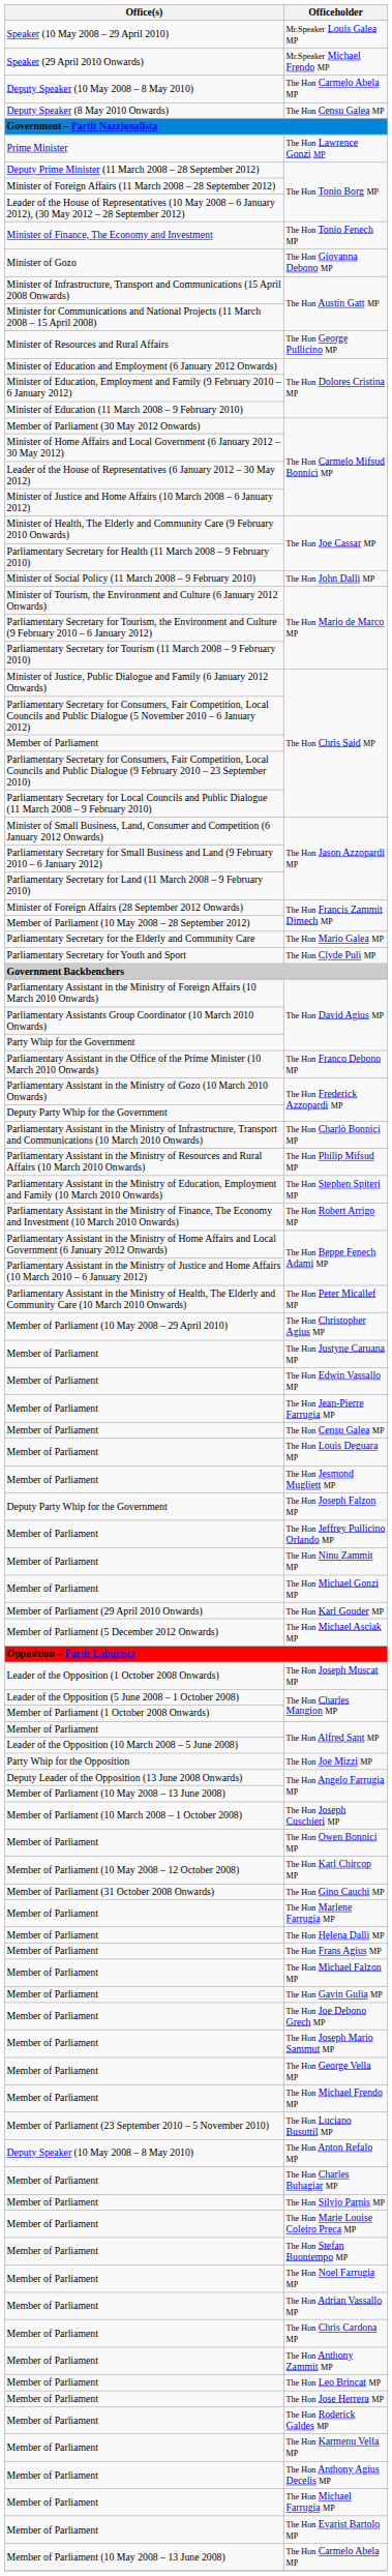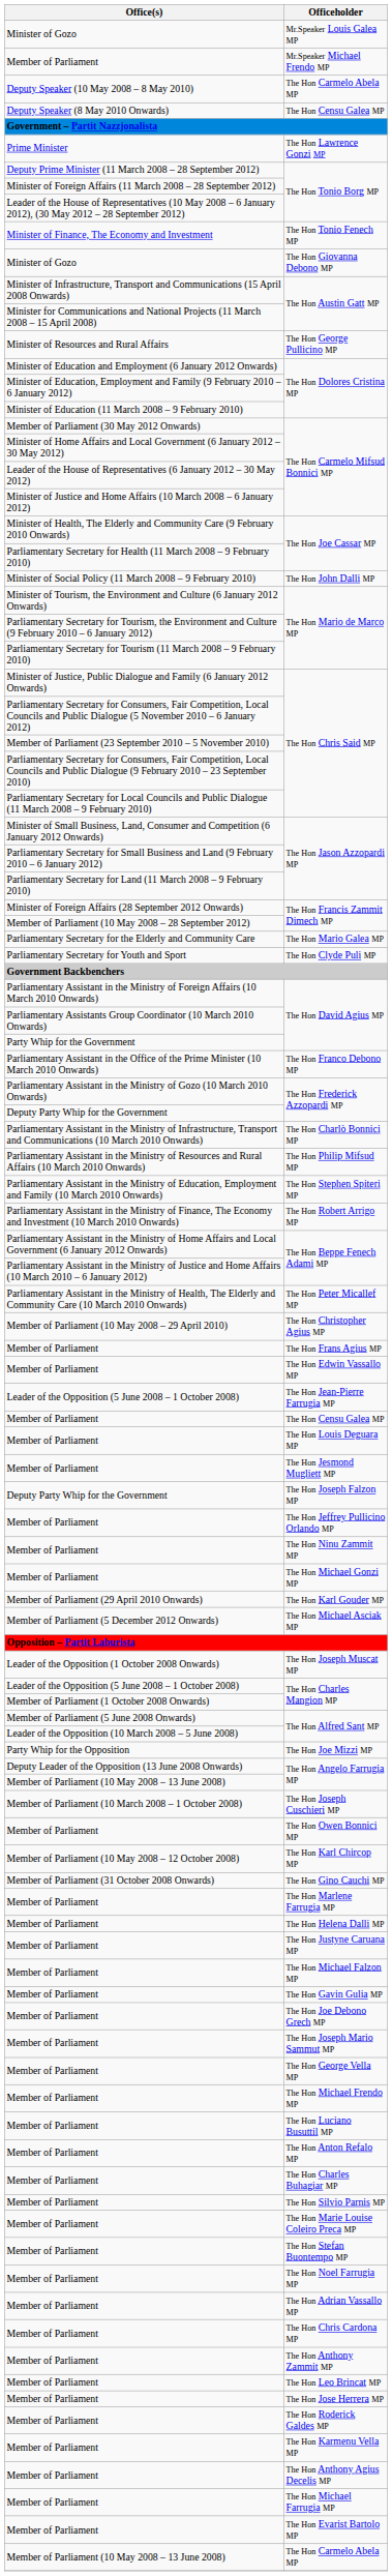row 2 | Office(s): Speaker (10 May 2008 – 29 April 2010) -> Minister of Gozo
row 3 | Office(s): Speaker (29 April 2010 Onwards) -> Member of Parliament
row 31 | Office(s): Member of Parliament -> Member of Parliament (23 September 2010 – 5 November 2010)
row 56 | Officeholder: The Hon Justyne Caruana MP -> The Hon Frans Agius MP
row 58 | Office(s): Member of Parliament -> Leader of the Opposition (5 June 2008 – 1 October 2008)
row 72 | Office(s): Member of Parliament -> Member of Parliament (5 June 2008 Onwards)
row 83 | Officeholder: The Hon Frans Agius MP -> The Hon Justyne Caruana MP
row 90 | Office(s): Member of Parliament (23 September 2010 – 5 November 2010) -> Member of Parliament
row 91 | Office(s): Deputy Speaker (10 May 2008 – 8 May 2010) -> Member of Parliament
